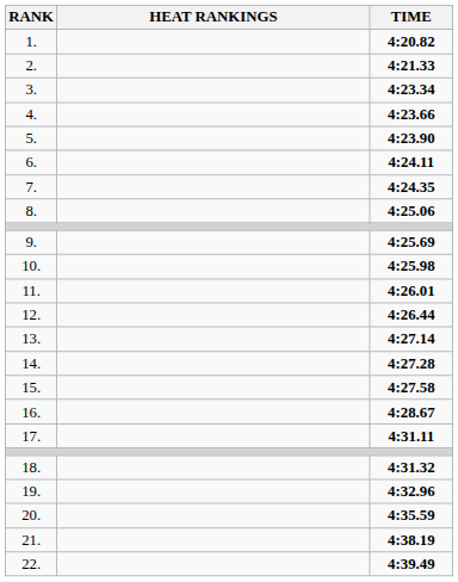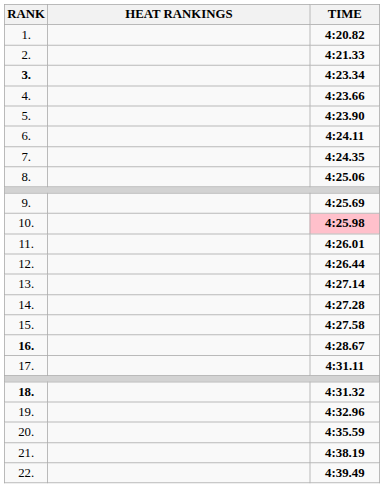3. | RANK: normal -> bold
10. | TIME: no background -> pink background
16. | RANK: normal -> bold
18. | RANK: normal -> bold
